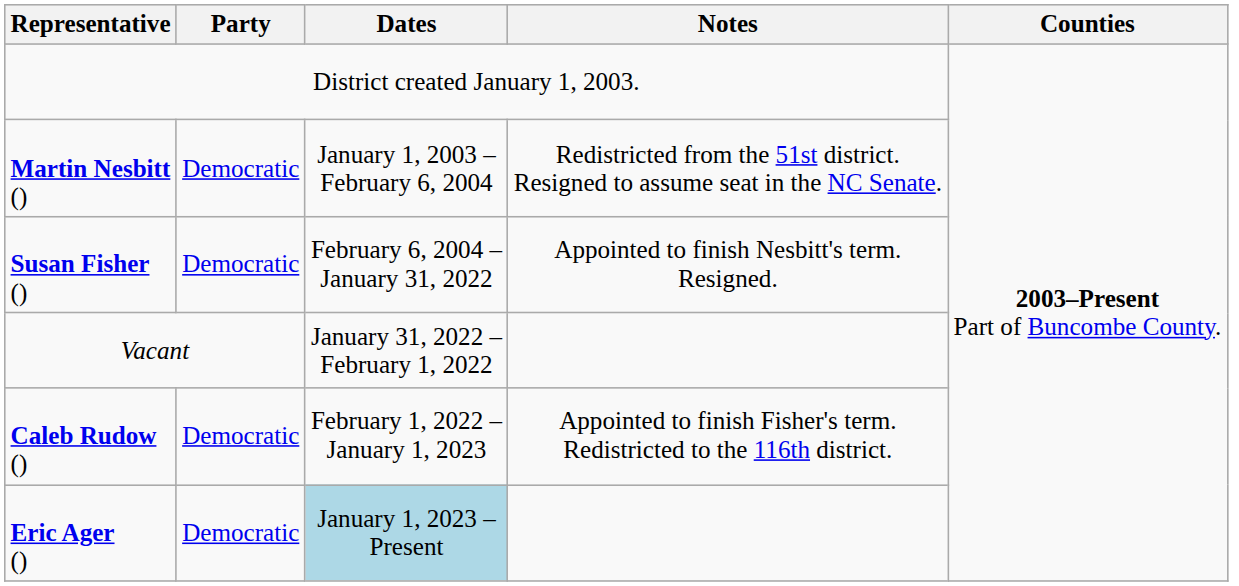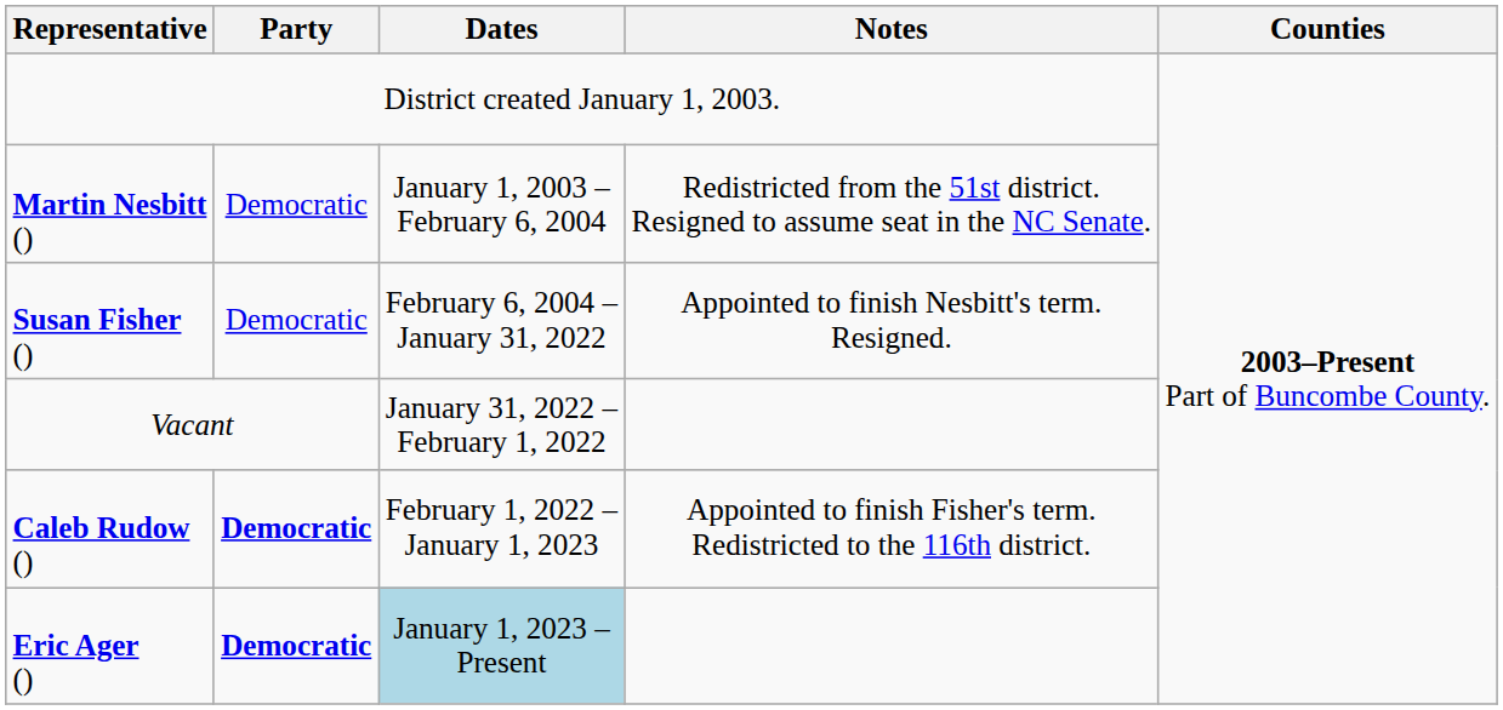Caleb Rudow () | Party: normal -> bold
Eric Ager () | Party: normal -> bold
